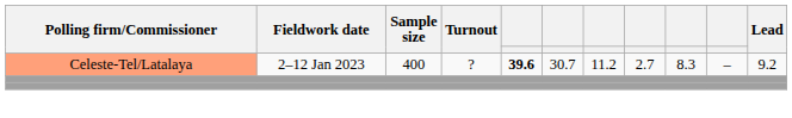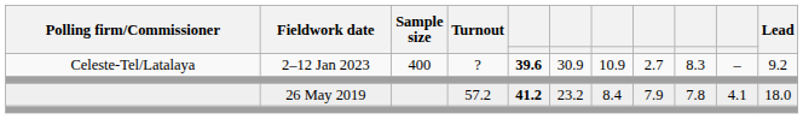2–12 Jan 2023 | Polling firm/Commissioner: lightsalmon background -> no background
2–12 Jan 2023 | column 6: 30.7 -> 30.9
2–12 Jan 2023 | column 7: 11.2 -> 10.9
+ row: 26 May 2019 | 57.2 | 41.2 | 23.2 | 8.4 | 7.9 | 7.8 | 4.1 | 18.0
